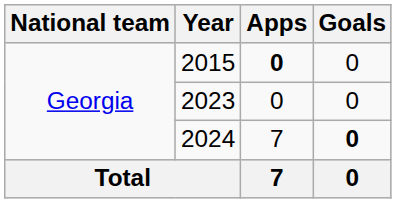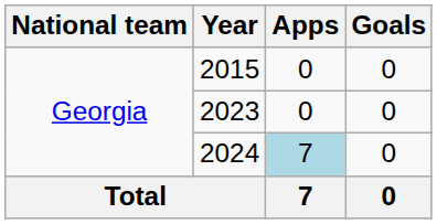2015 | Apps: bold -> normal
2024 | Apps: no background -> lightblue background
2024 | Goals: bold -> normal
